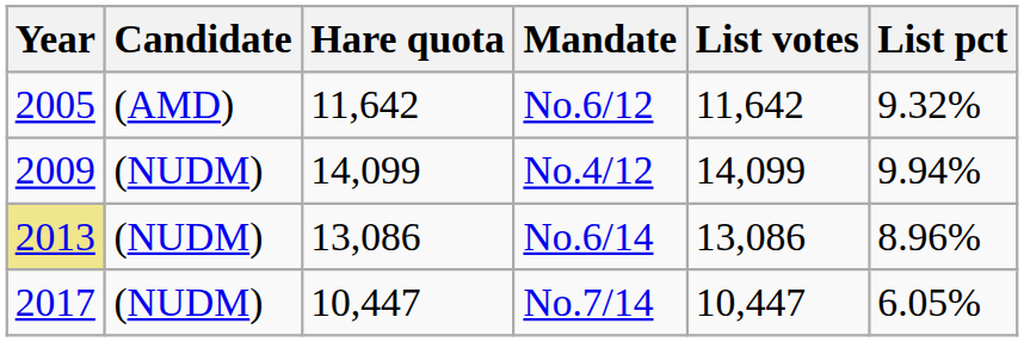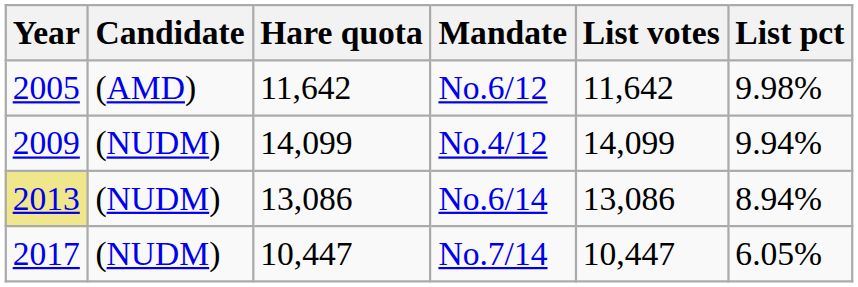No.6/12 | List pct: 9.32% -> 9.98%
No.6/14 | List pct: 8.96% -> 8.94%
